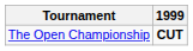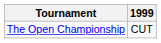The Open Championship | 1999: bold -> normal
